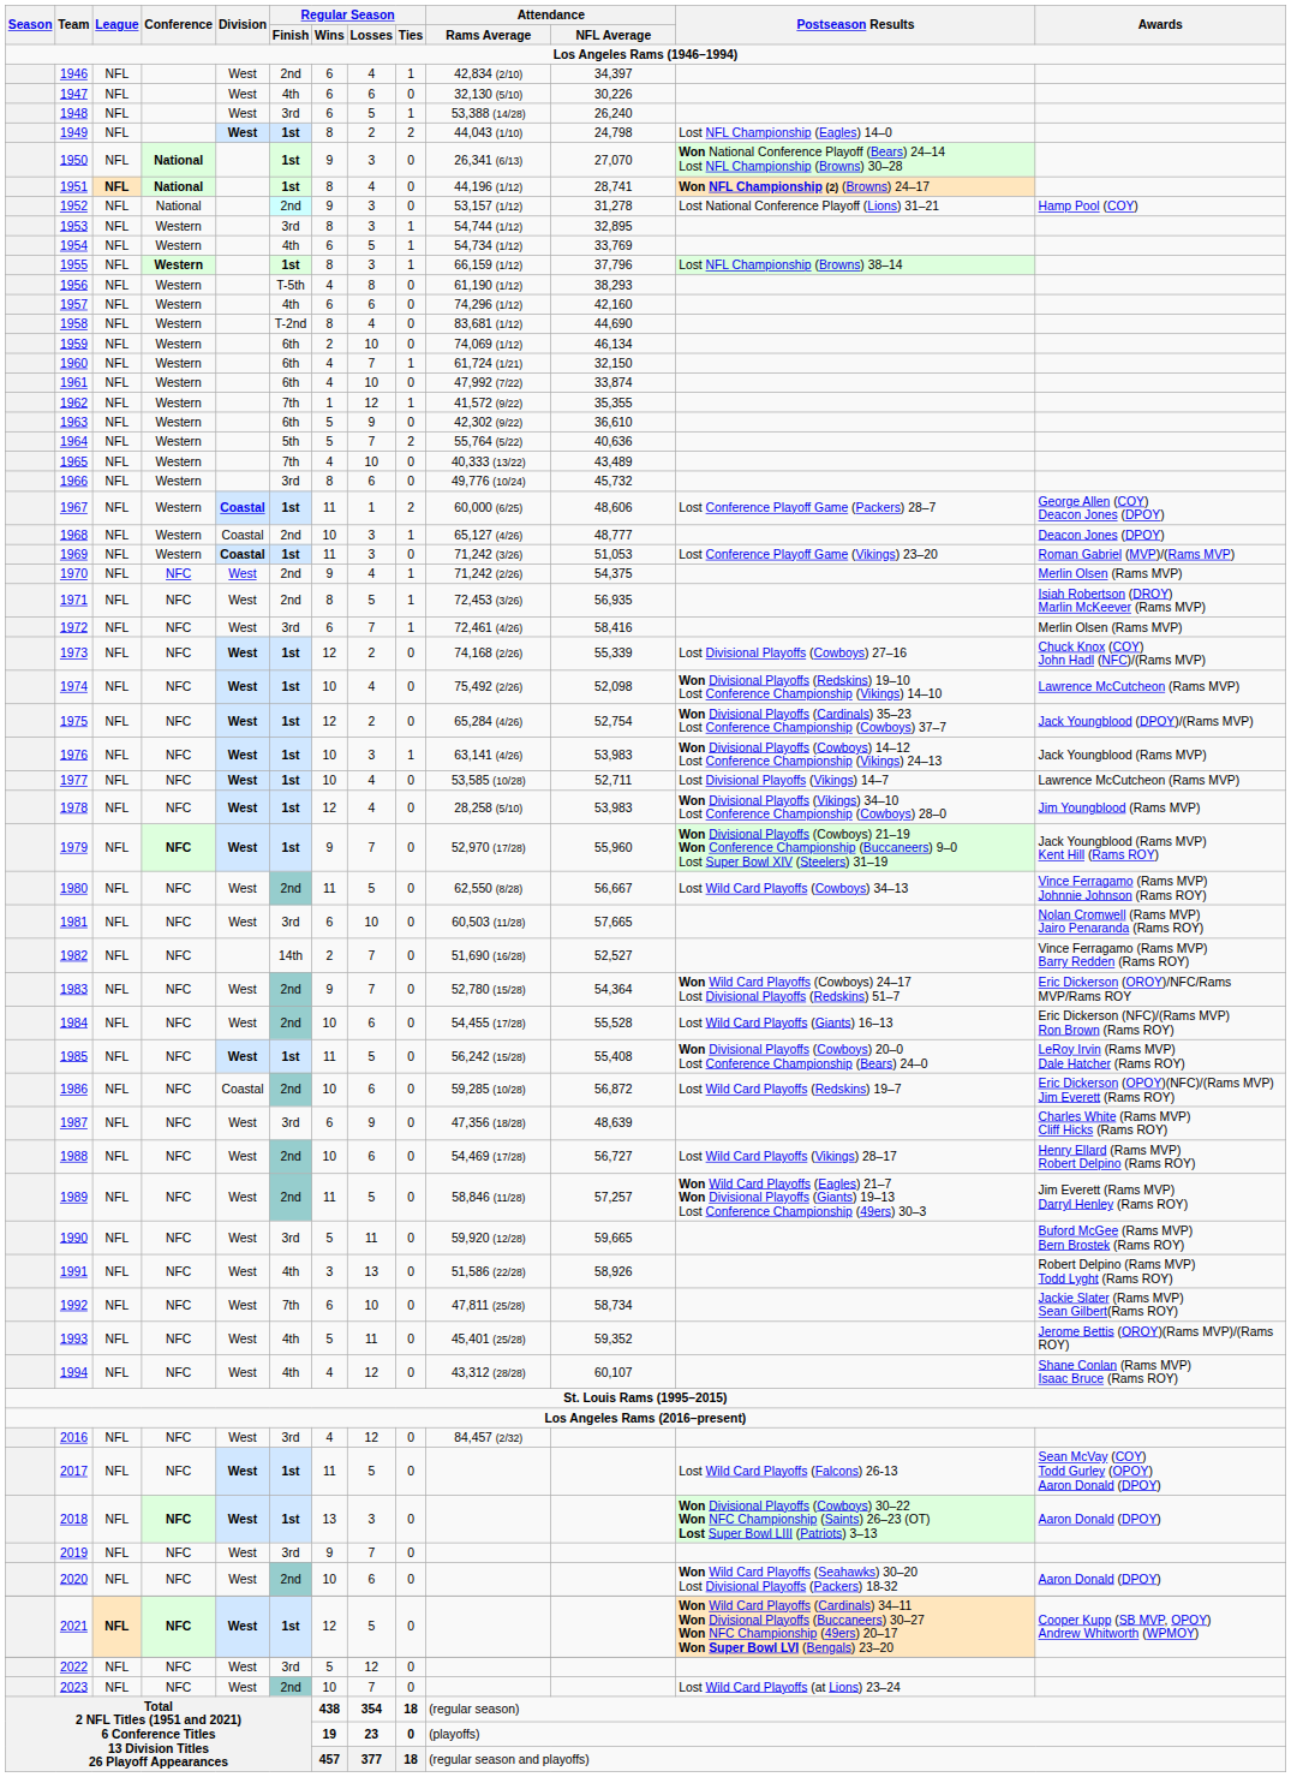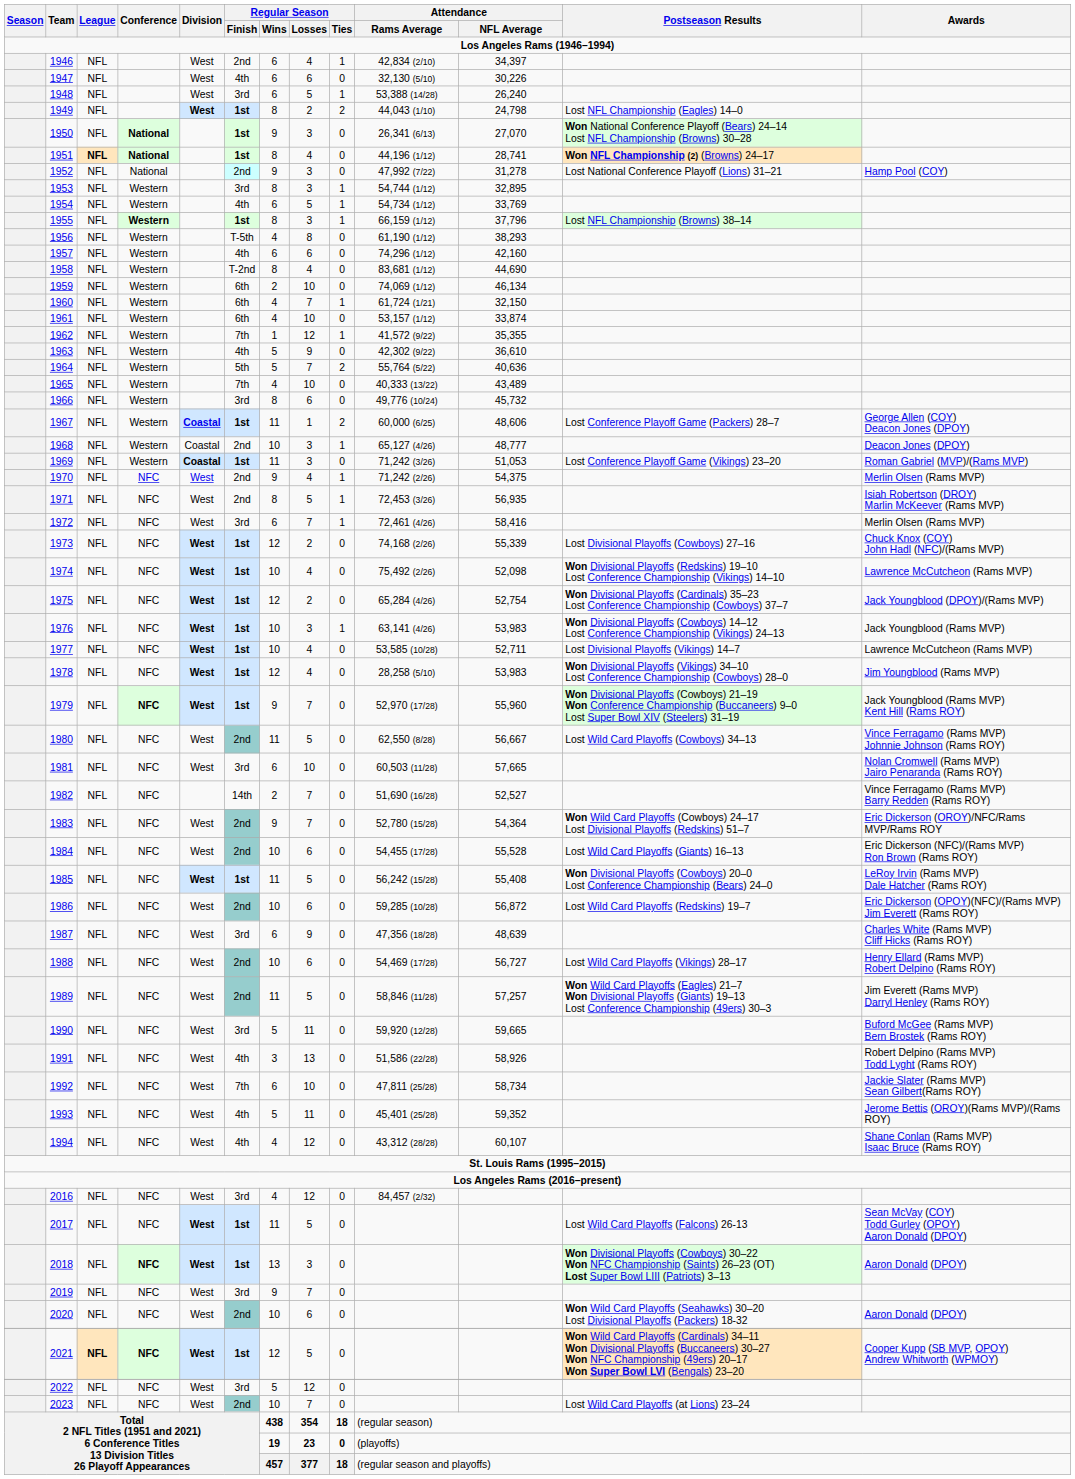1952 | Attendance / Rams Average: 53,157 (1/12) -> 47,992 (7/22)
1961 | Attendance / Rams Average: 47,992 (7/22) -> 53,157 (1/12)
1963 | Regular Season / Finish: 6th -> 4th
1986 | Division: Coastal -> West
